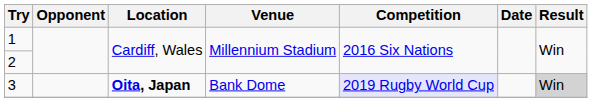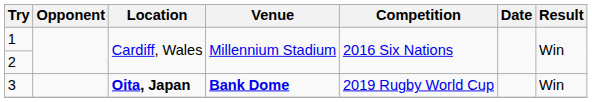3 | Venue: normal -> bold
3 | Competition: lavender background -> no background
3 | Result: lightgrey background -> no background
